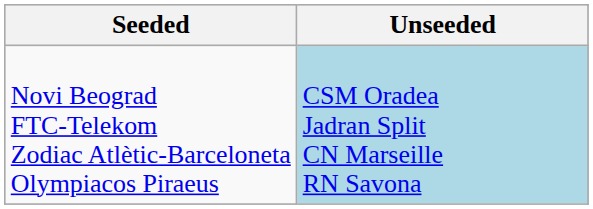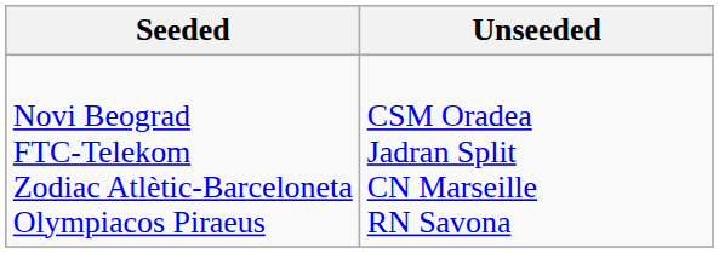row 2 | Unseeded: lightblue background -> no background
